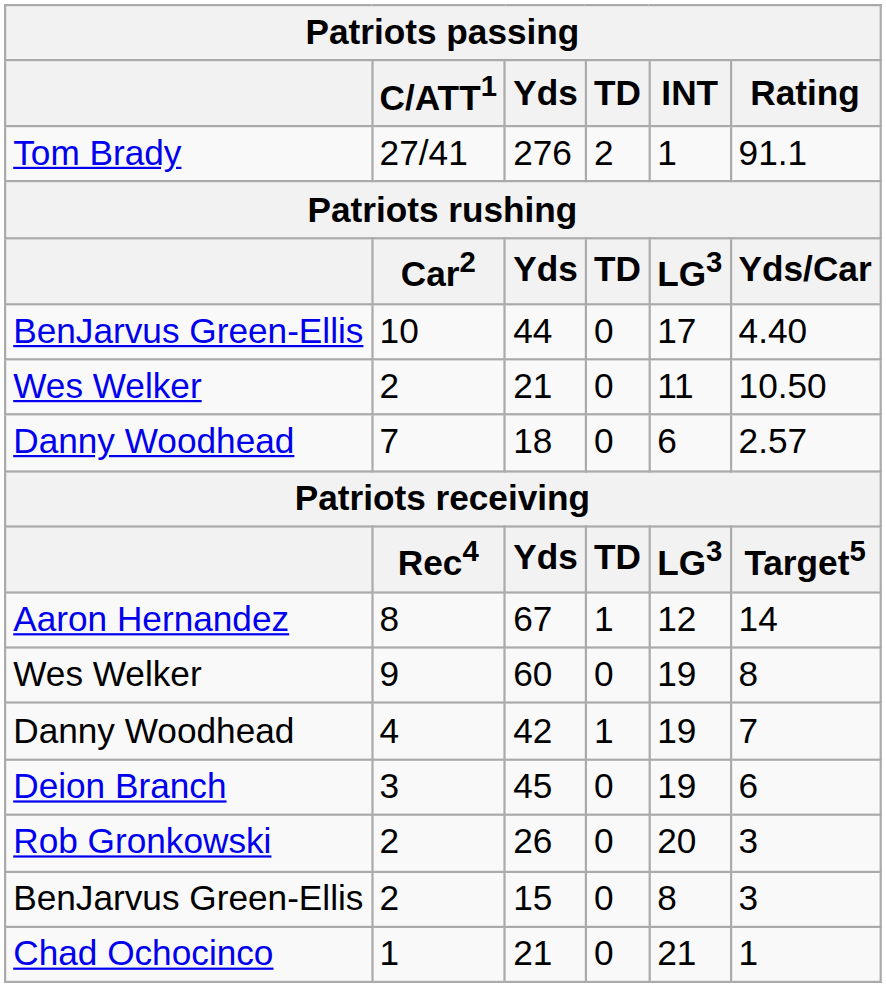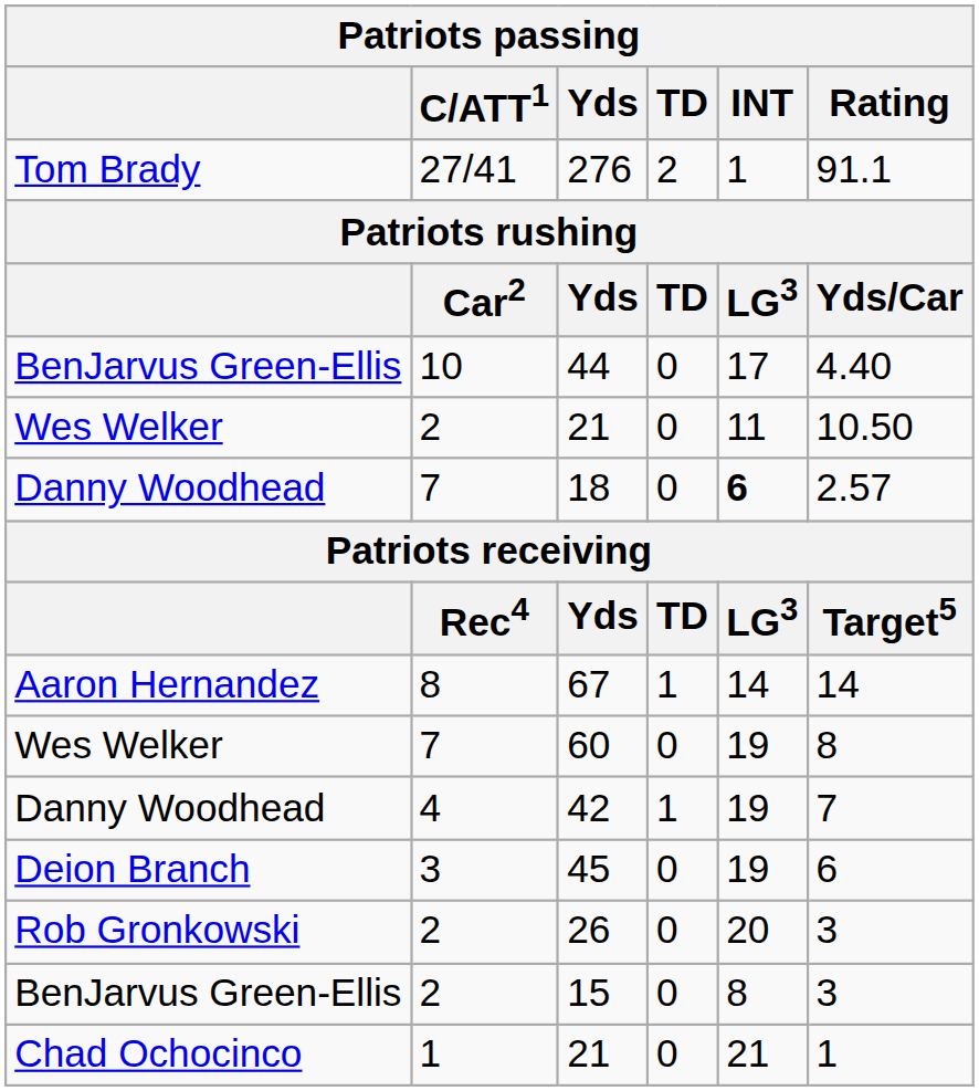18 | INT: normal -> bold
67 | INT: 12 -> 14
60 | C/ATT1: 9 -> 7
